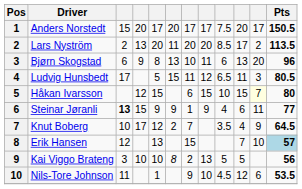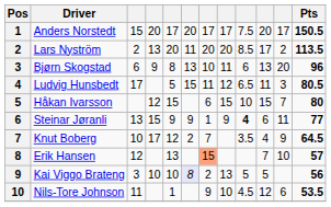Håkan Ivarsson | column 11: lightyellow background -> no background
Steinar Jøranli | column 3: bold -> normal
Steinar Jøranli | column 9: normal -> bold
Erik Hansen | column 7: no background -> lightsalmon background
Erik Hansen | Pts: lightblue background -> no background
Kai Viggo Brateng | column 6: no background -> lavender background
